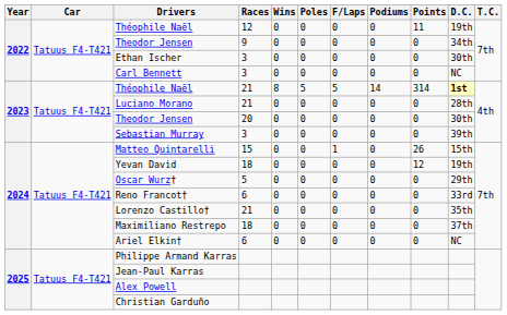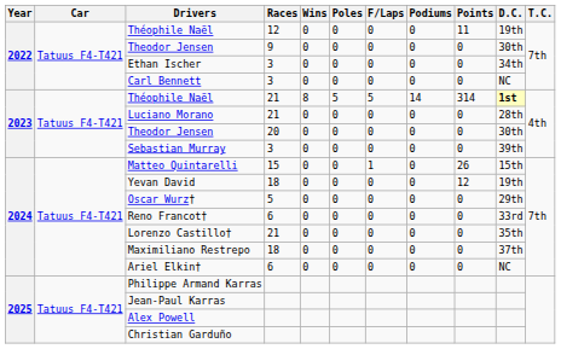Theodor Jensen / 9 | D.C.: 34th -> 30th
Ethan Ischer | D.C.: 30th -> 34th
